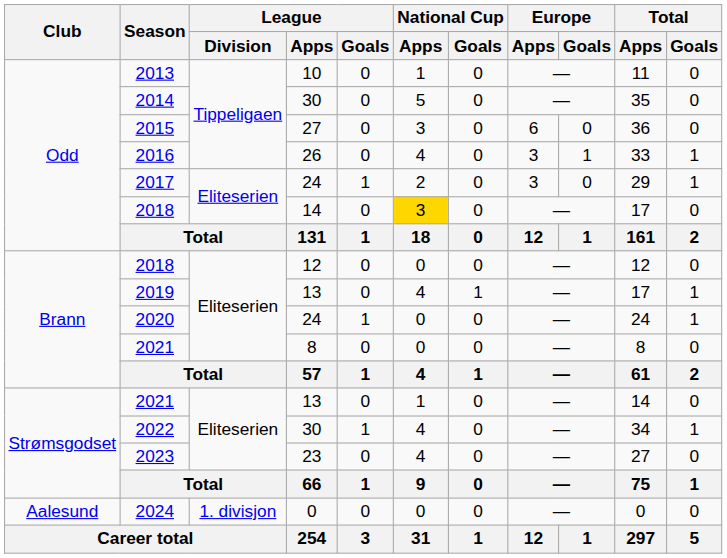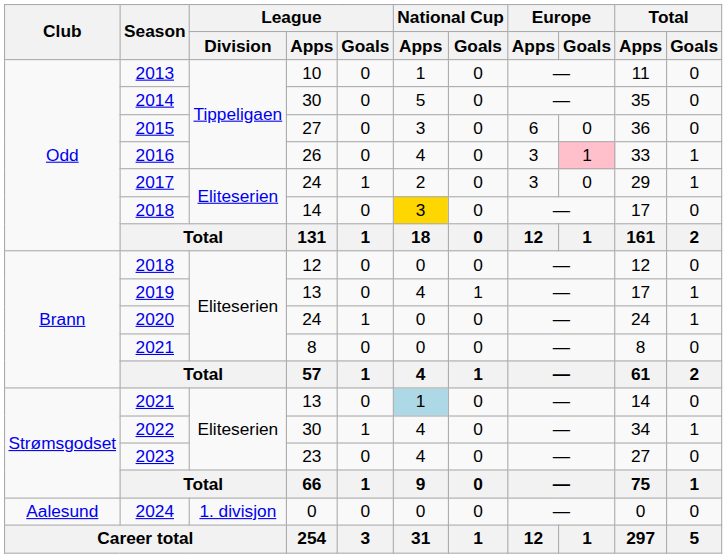2016 | Europe / Goals: no background -> pink background
2021 / 13 | National Cup / Apps: no background -> lightblue background
